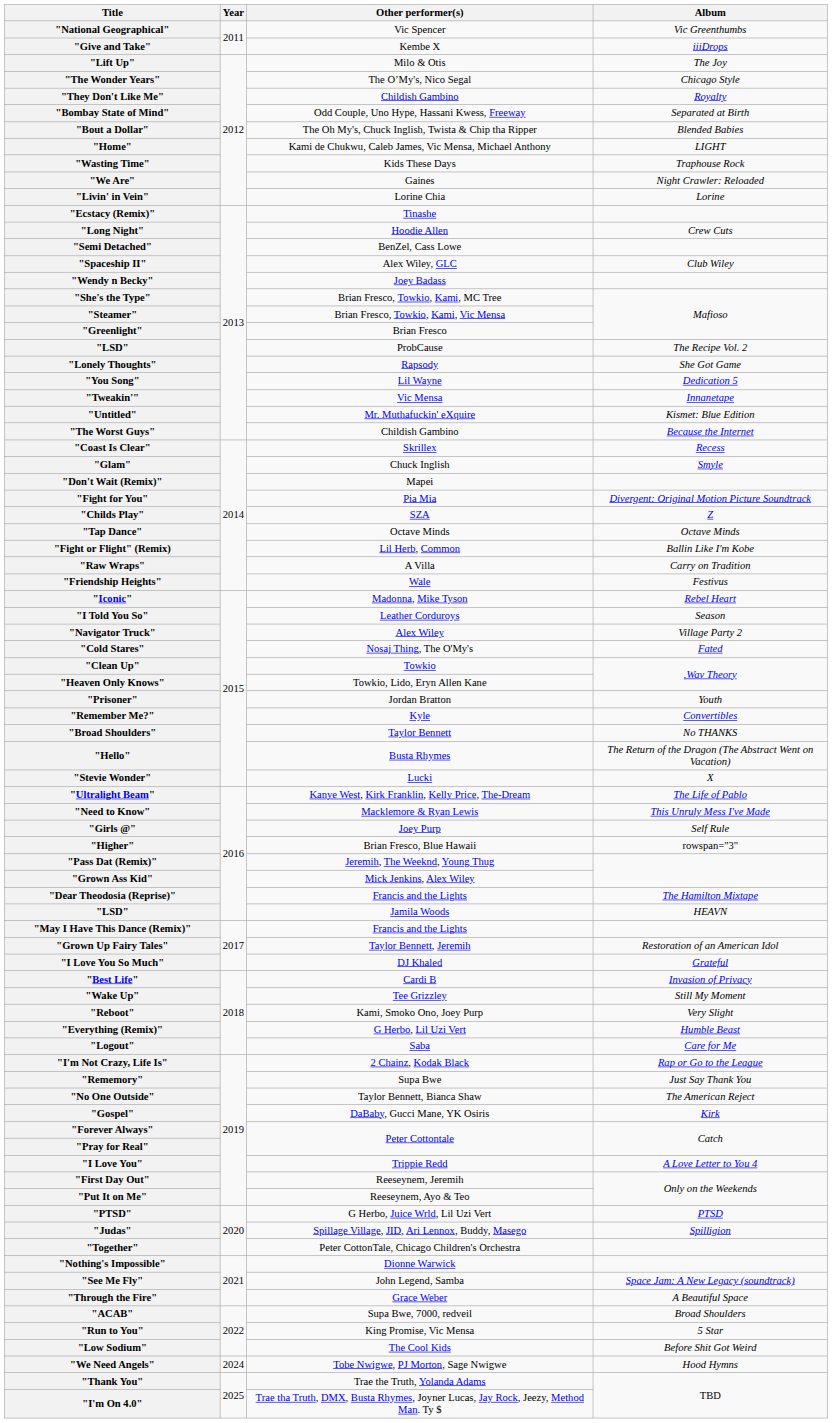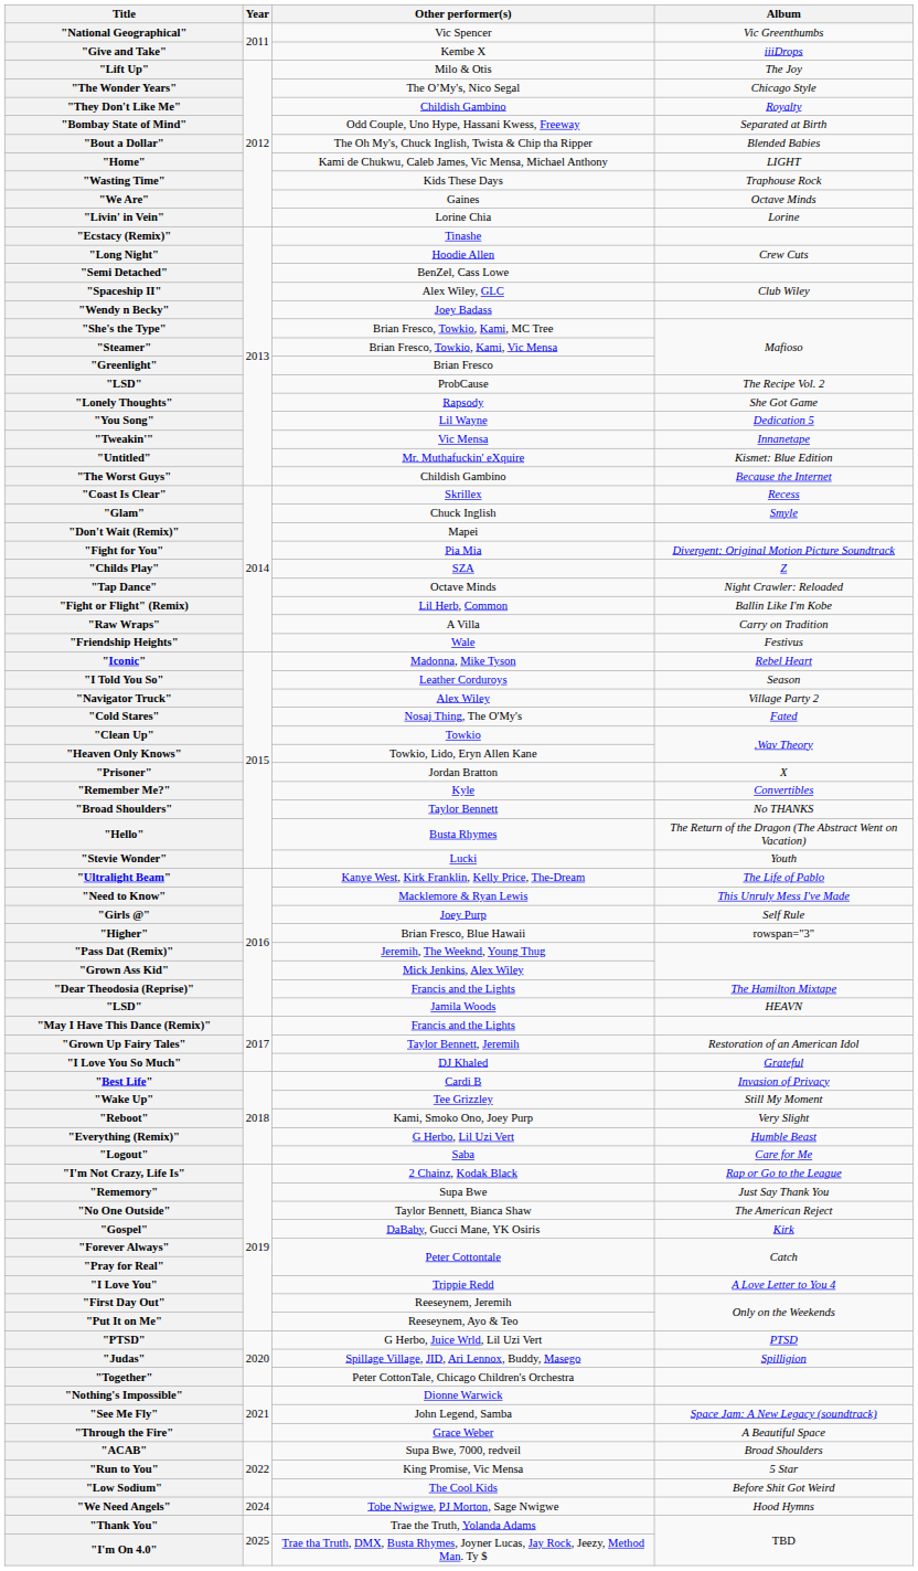"We Are" | Album: Night Crawler: Reloaded -> Octave Minds
"Tap Dance" | Album: Octave Minds -> Night Crawler: Reloaded
"Prisoner" | Album: Youth -> X
"Stevie Wonder" | Album: X -> Youth
